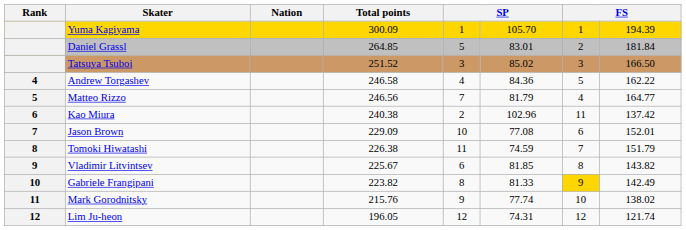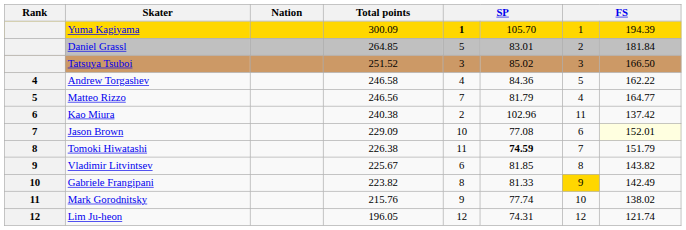Yuma Kagiyama | column 5: normal -> bold
Jason Brown | column 8: no background -> lightyellow background
Tomoki Hiwatashi | column 6: normal -> bold
